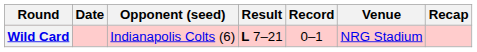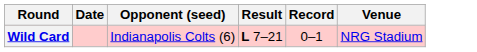- column: Recap
